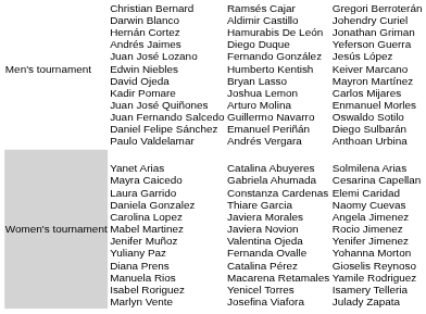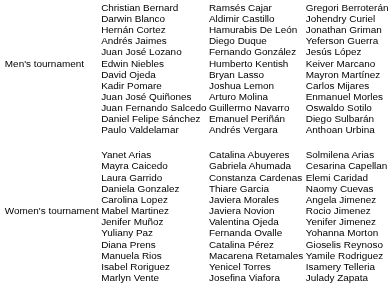Women's tournament | column 1: lightgrey background -> no background
